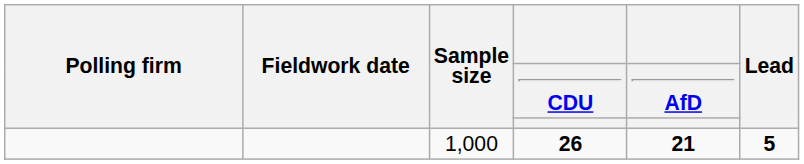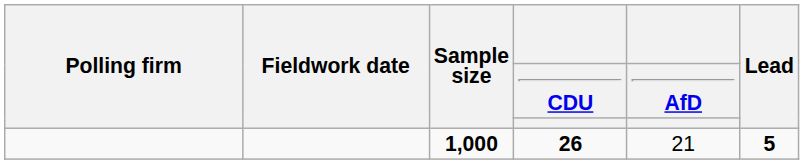row 4 | Sample size: normal -> bold
row 4 | AfD: bold -> normal
